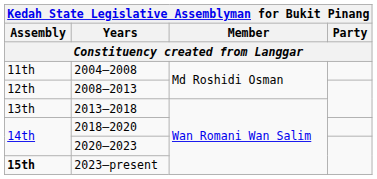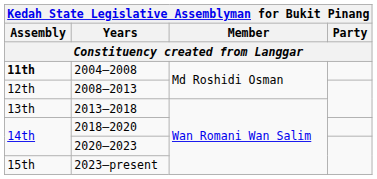2004–2008 | Assembly: normal -> bold
2023–present | Assembly: bold -> normal
